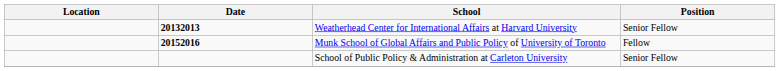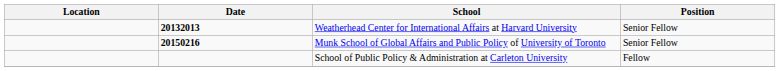row 3 | Date: 20152016 -> 20150216
row 3 | Position: Fellow -> Senior Fellow
row 4 | Position: Senior Fellow -> Fellow
